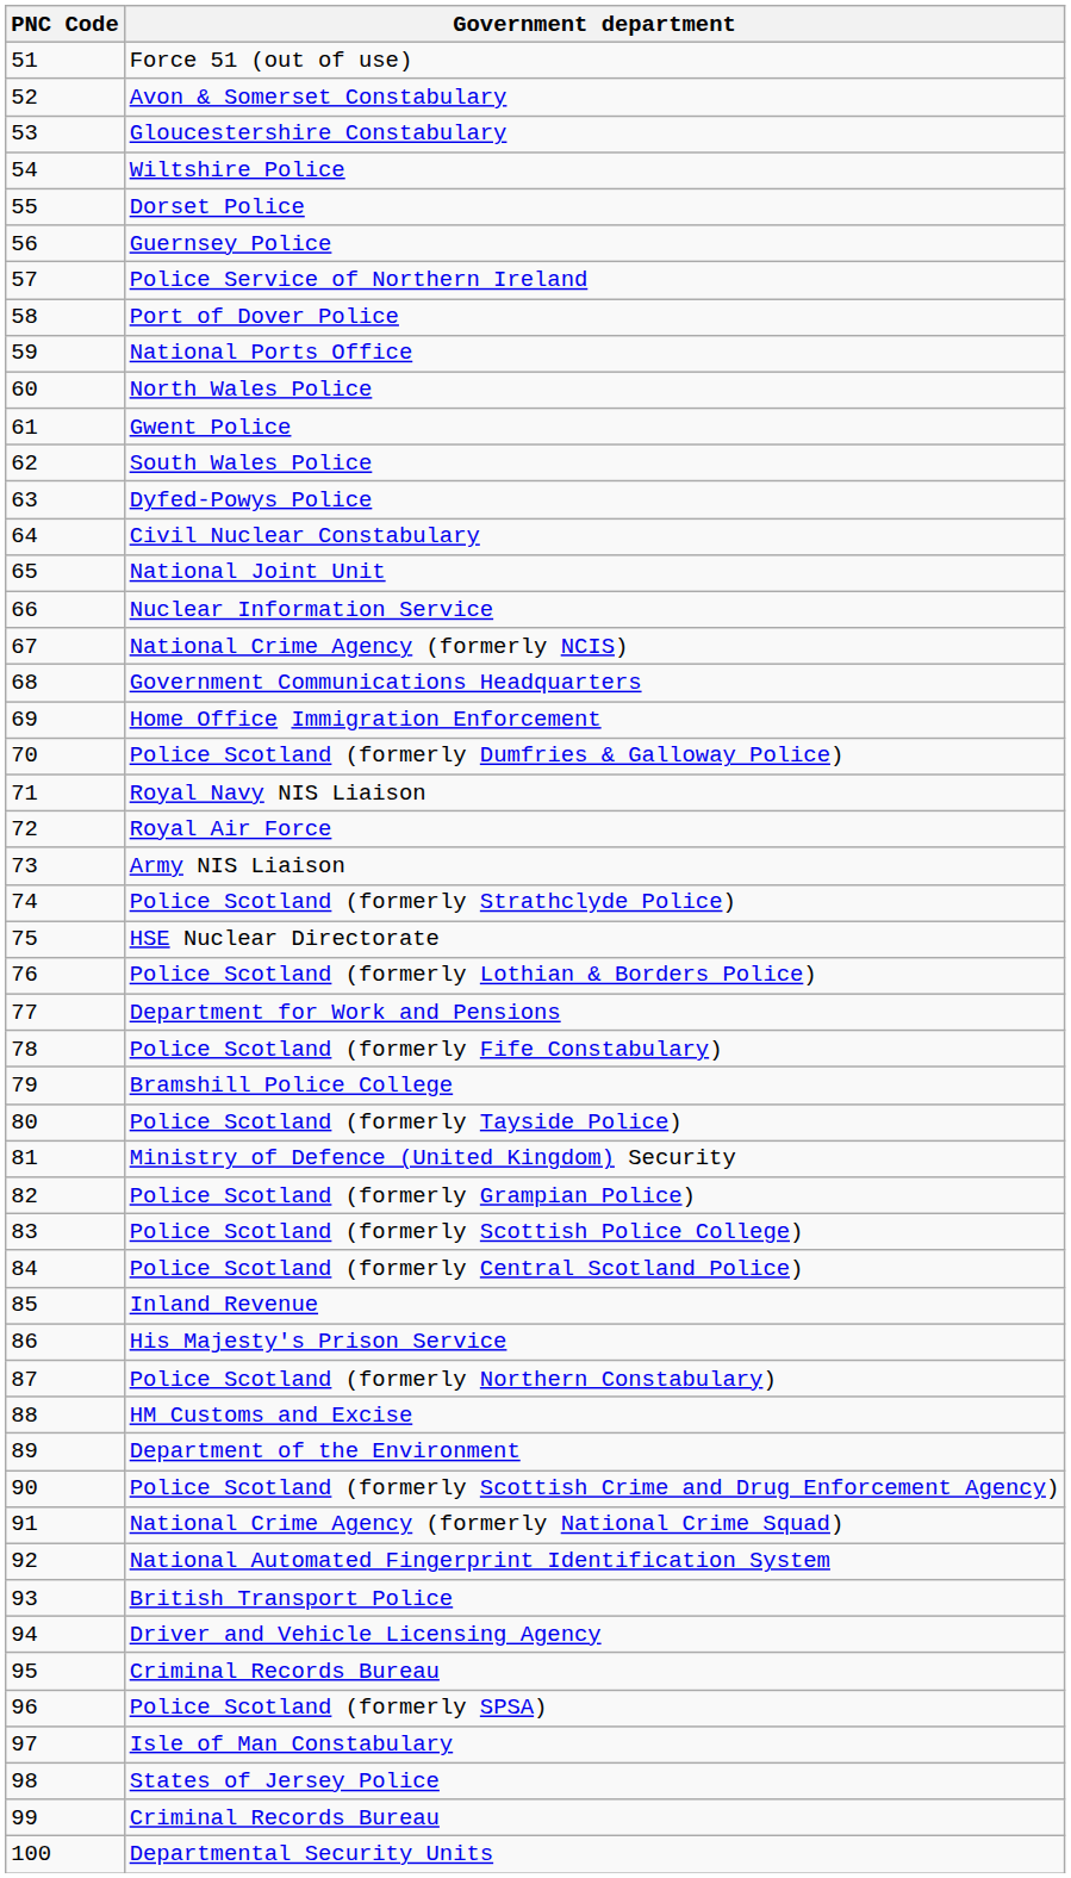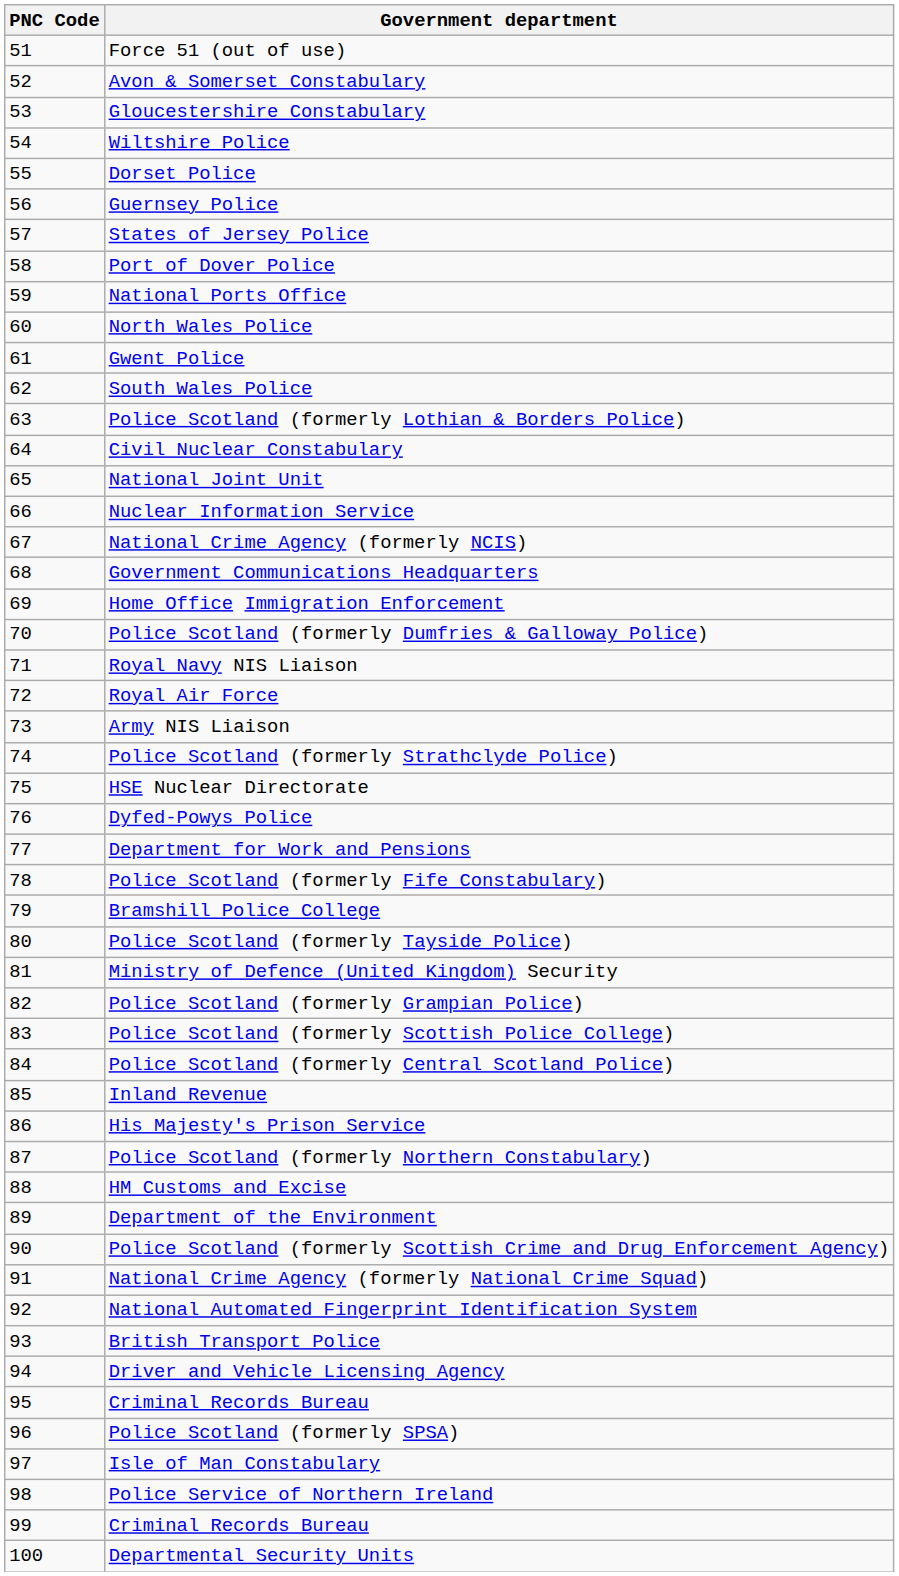row 8 | Government department: Police Service of Northern Ireland -> States of Jersey Police
row 14 | Government department: Dyfed-Powys Police -> Police Scotland (formerly Lothian & Borders Police)
row 27 | Government department: Police Scotland (formerly Lothian & Borders Police) -> Dyfed-Powys Police
row 49 | Government department: States of Jersey Police -> Police Service of Northern Ireland
